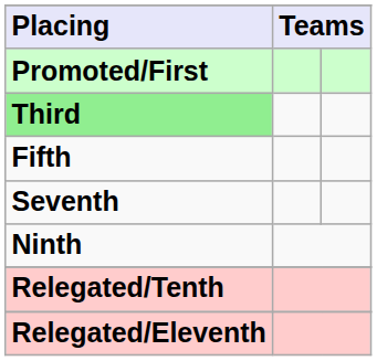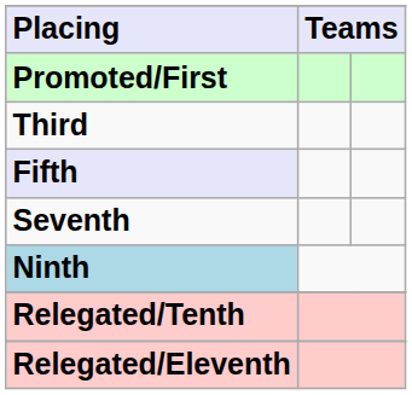Third | Placing: lightgreen background -> no background
Fifth | Placing: no background -> lavender background
Ninth | Placing: no background -> lightblue background
